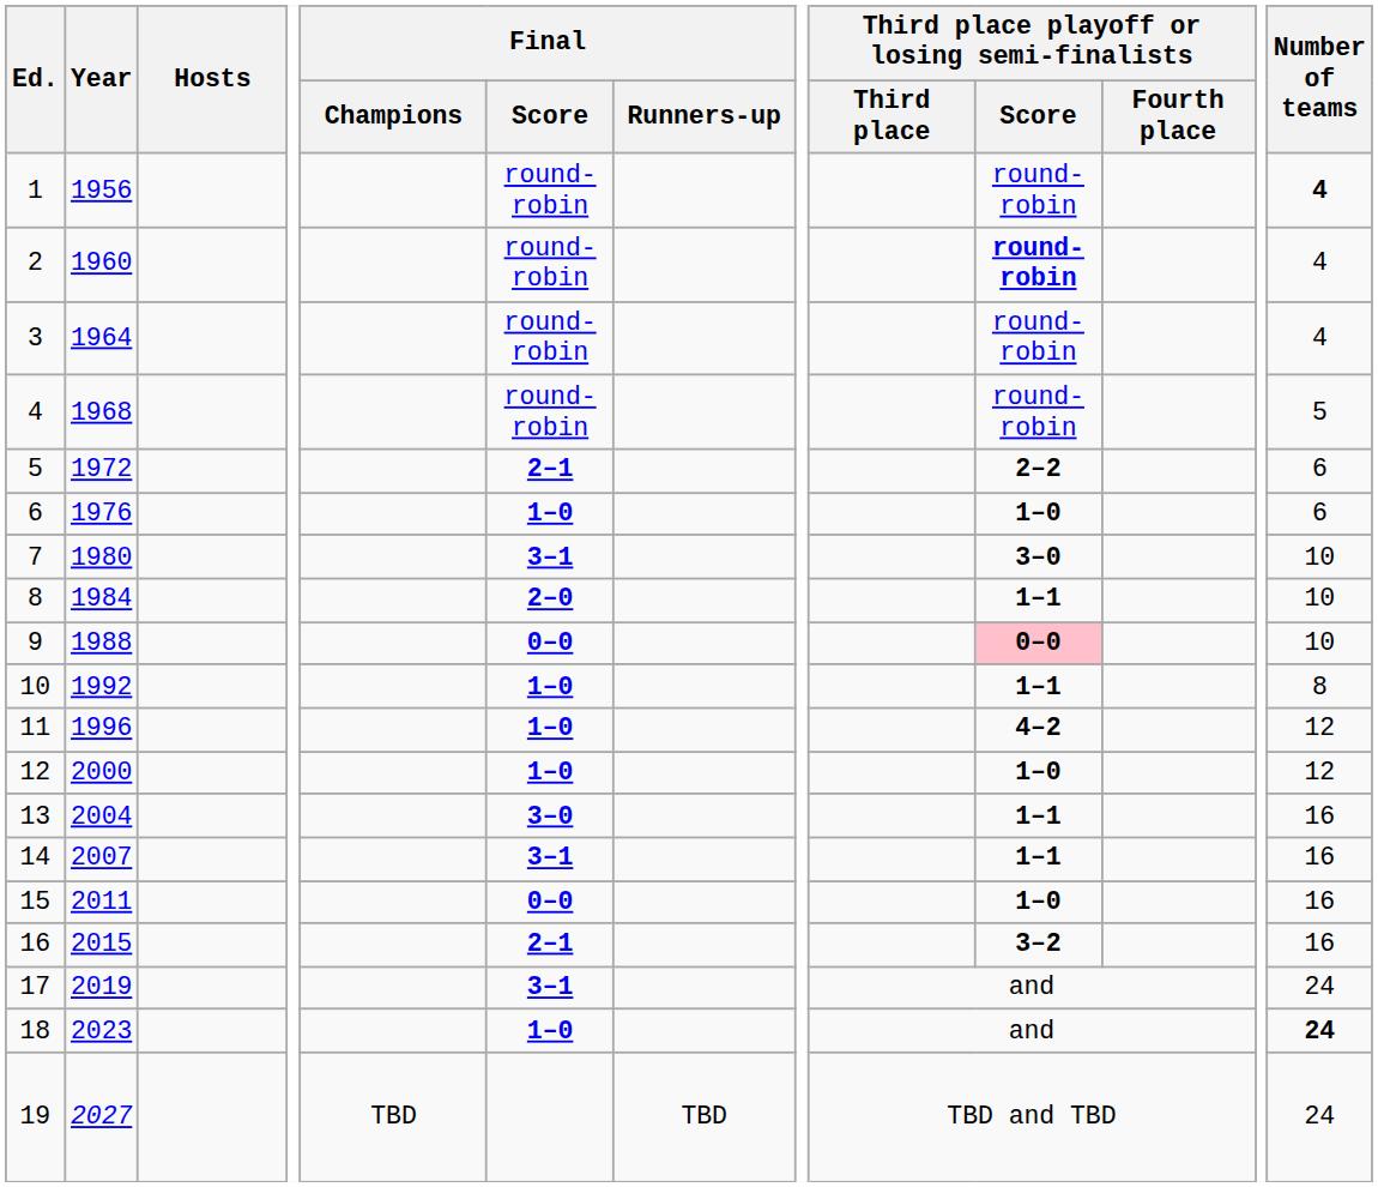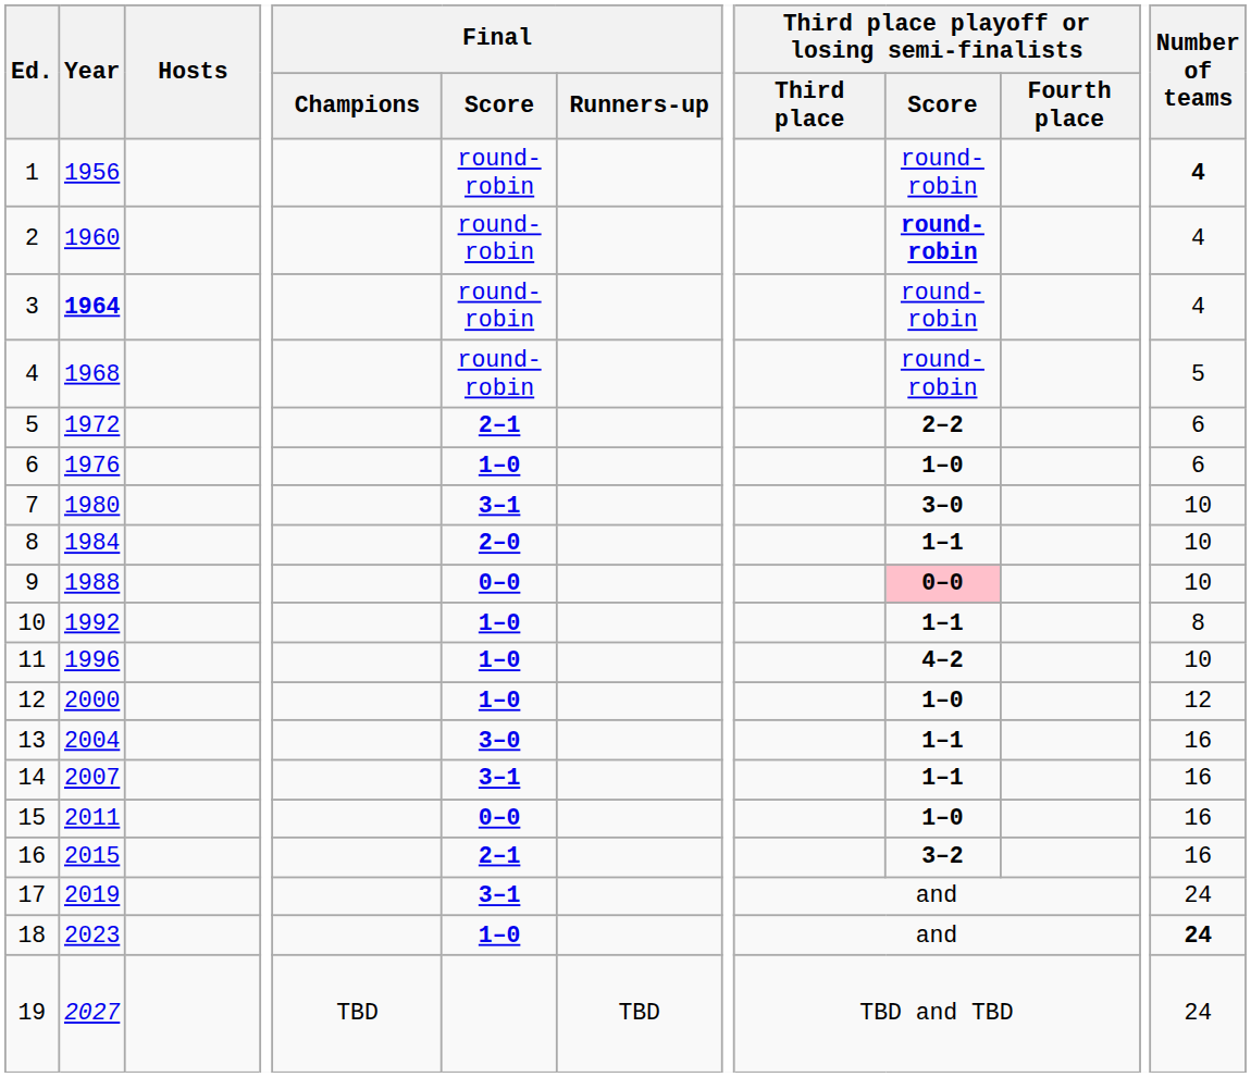3 | Year: normal -> bold
11 | Number of teams: 12 -> 10
